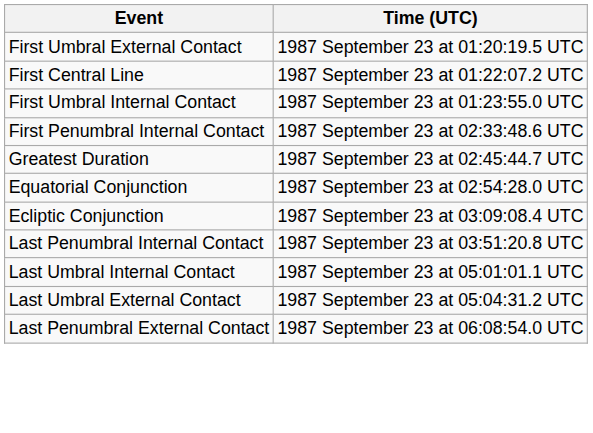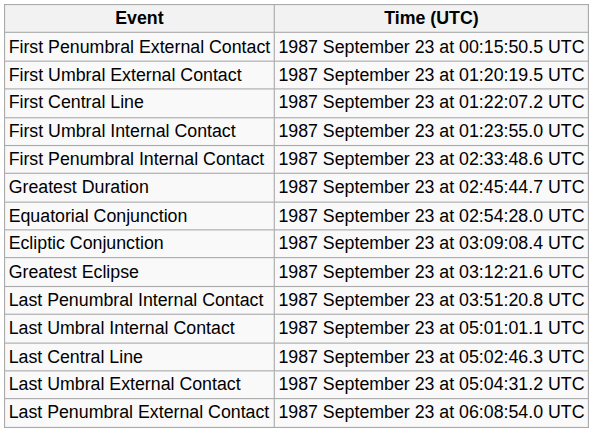+ row: First Penumbral External Contact | 1987 September 23 at 00:15:50.5 UTC
+ row: Greatest Eclipse | 1987 September 23 at 03:12:21.6 UTC
+ row: Last Central Line | 1987 September 23 at 05:02:46.3 UTC
